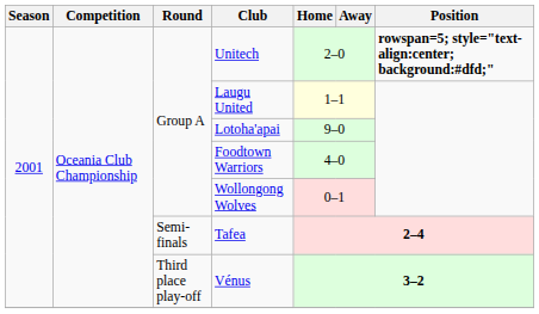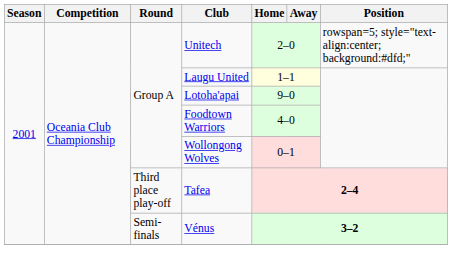Unitech | Position: bold -> normal
Tafea | Round: Semi-finals -> Third place play-off
Vénus | Round: Third place play-off -> Semi-finals
